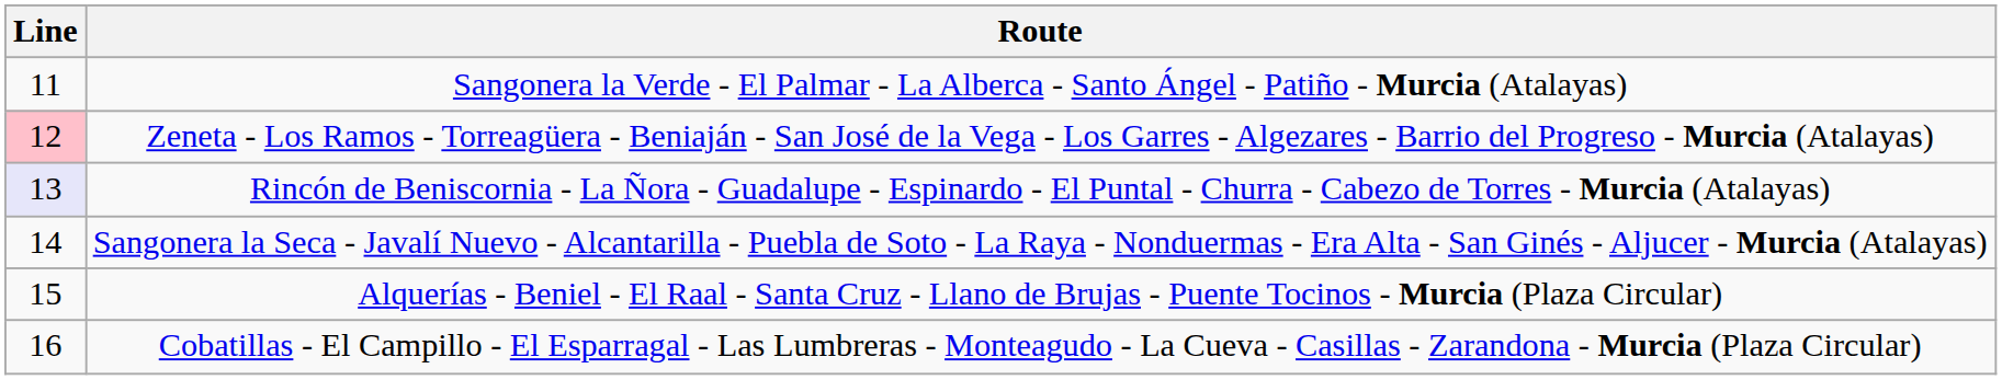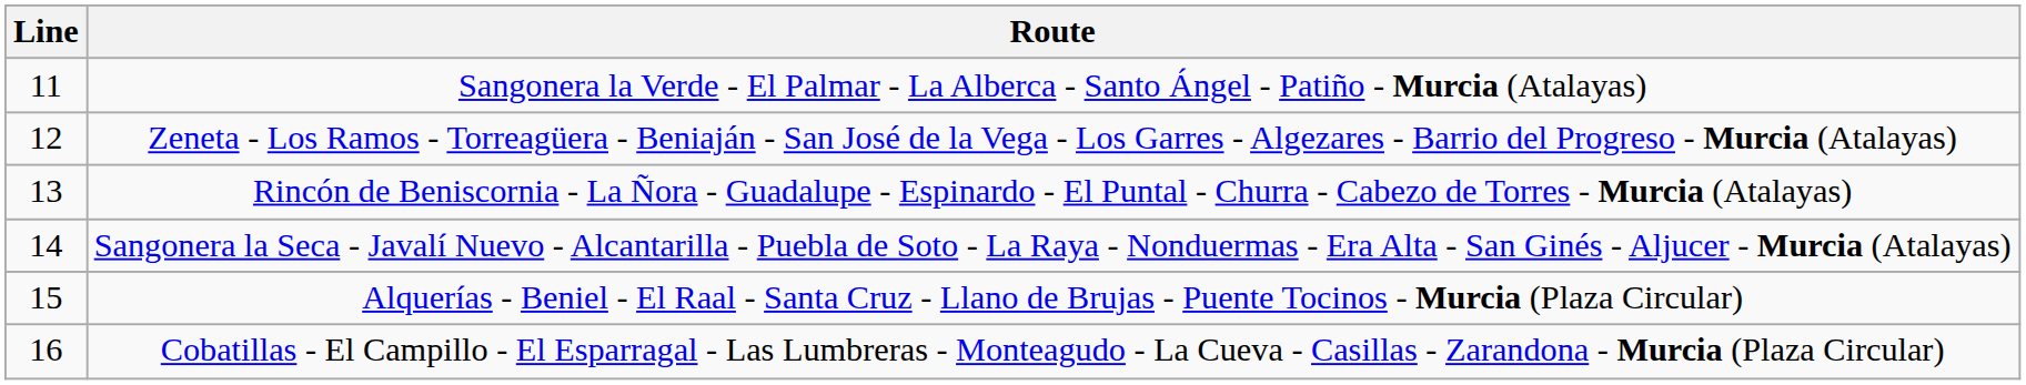row 3 | Line: pink background -> no background
row 4 | Line: lavender background -> no background
